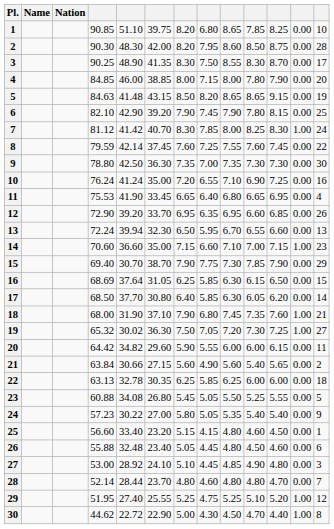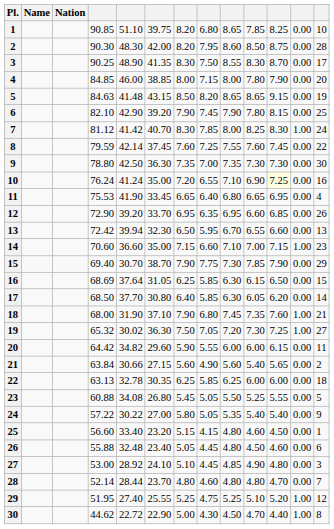row 11 | column 11: no background -> lightyellow background
row 14 | column 4: 72.24 -> 72.42
row 25 | column 4: 57.23 -> 57.22
